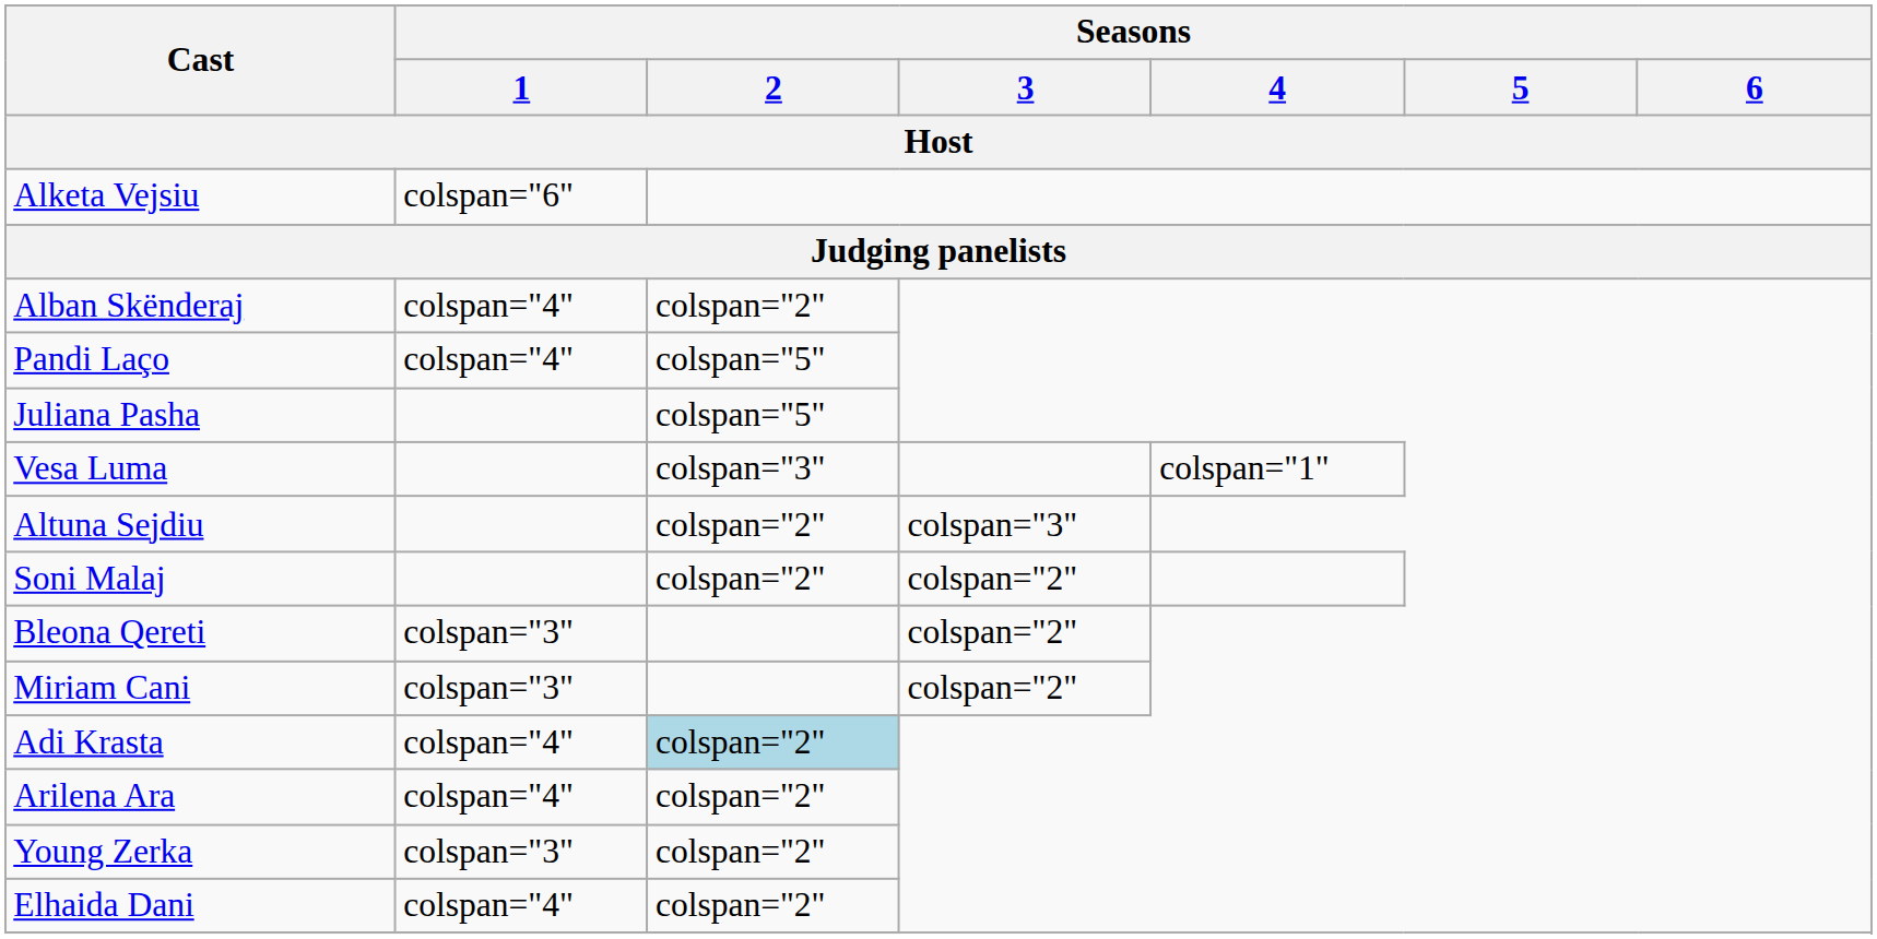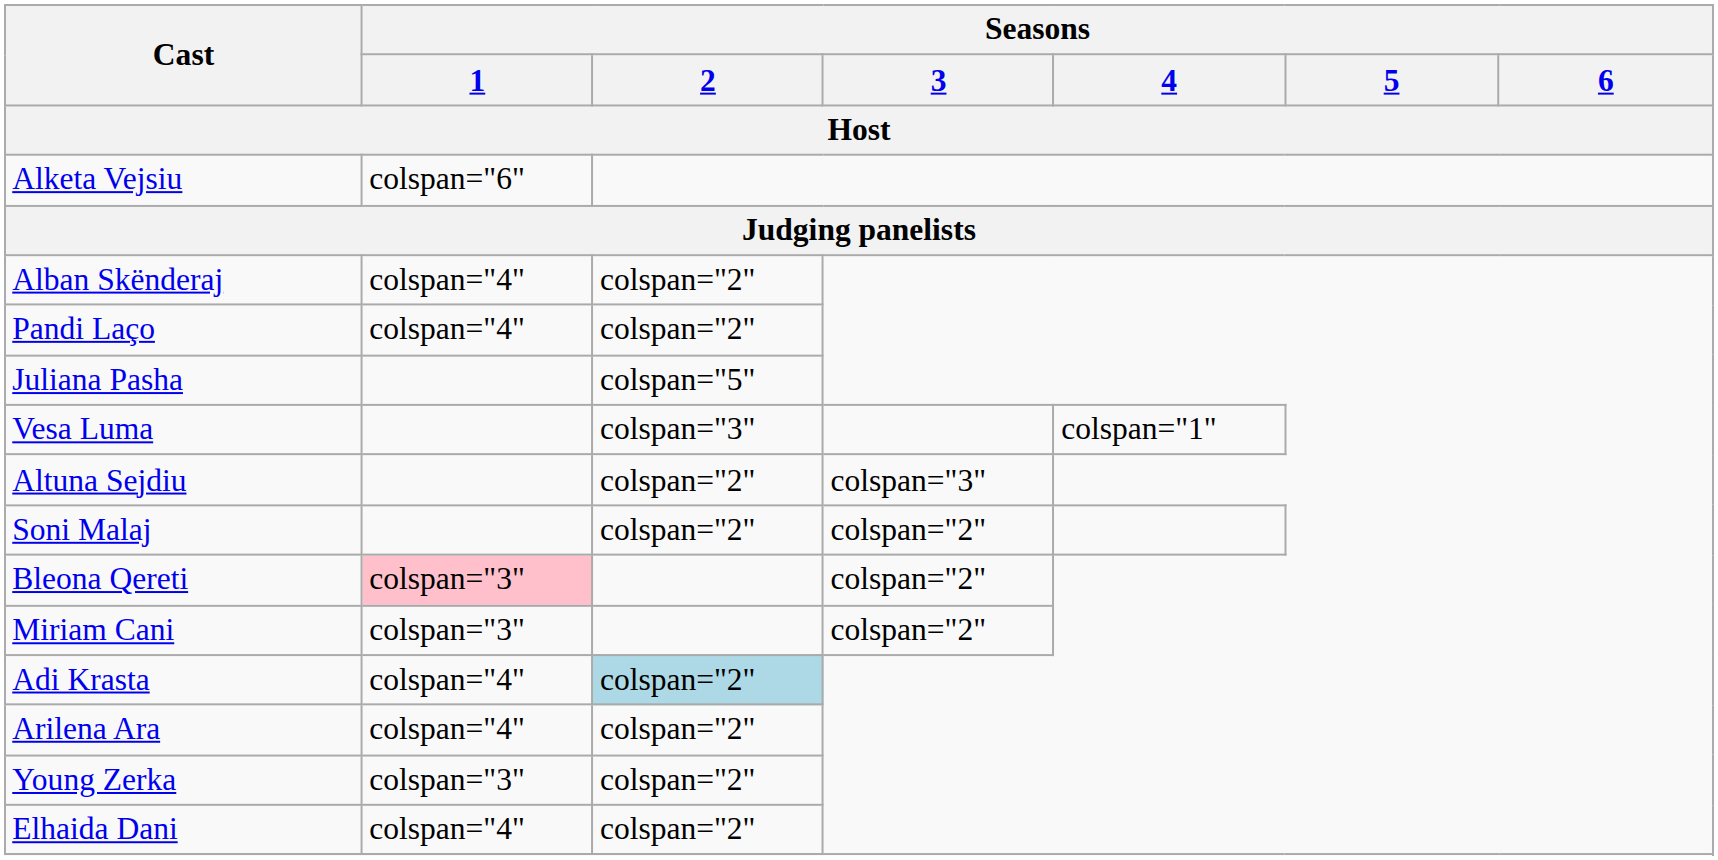Pandi Laço | Seasons / 2: colspan="5" -> colspan="2"
Bleona Qereti | Seasons / 1: no background -> pink background
